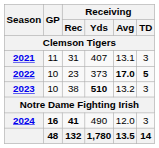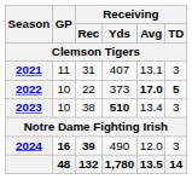2022 | Receiving / Rec: 23 -> 22
2023 | Receiving / Avg: 13.2 -> 13.4
2024 | Receiving / Rec: 41 -> 39
